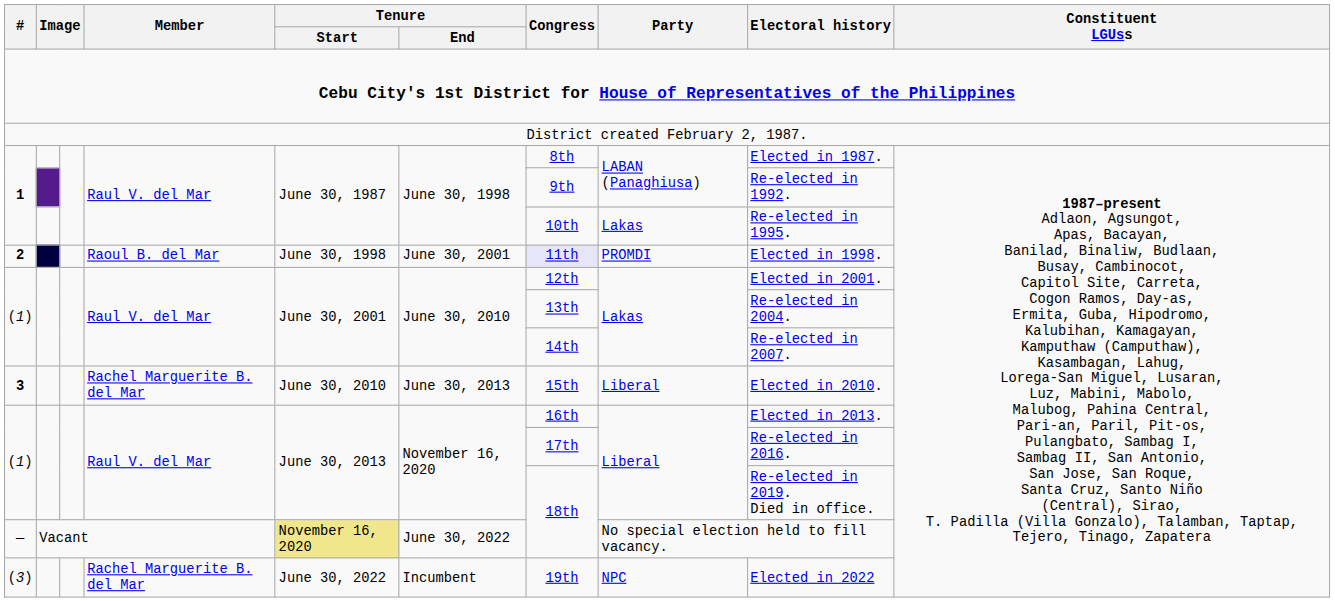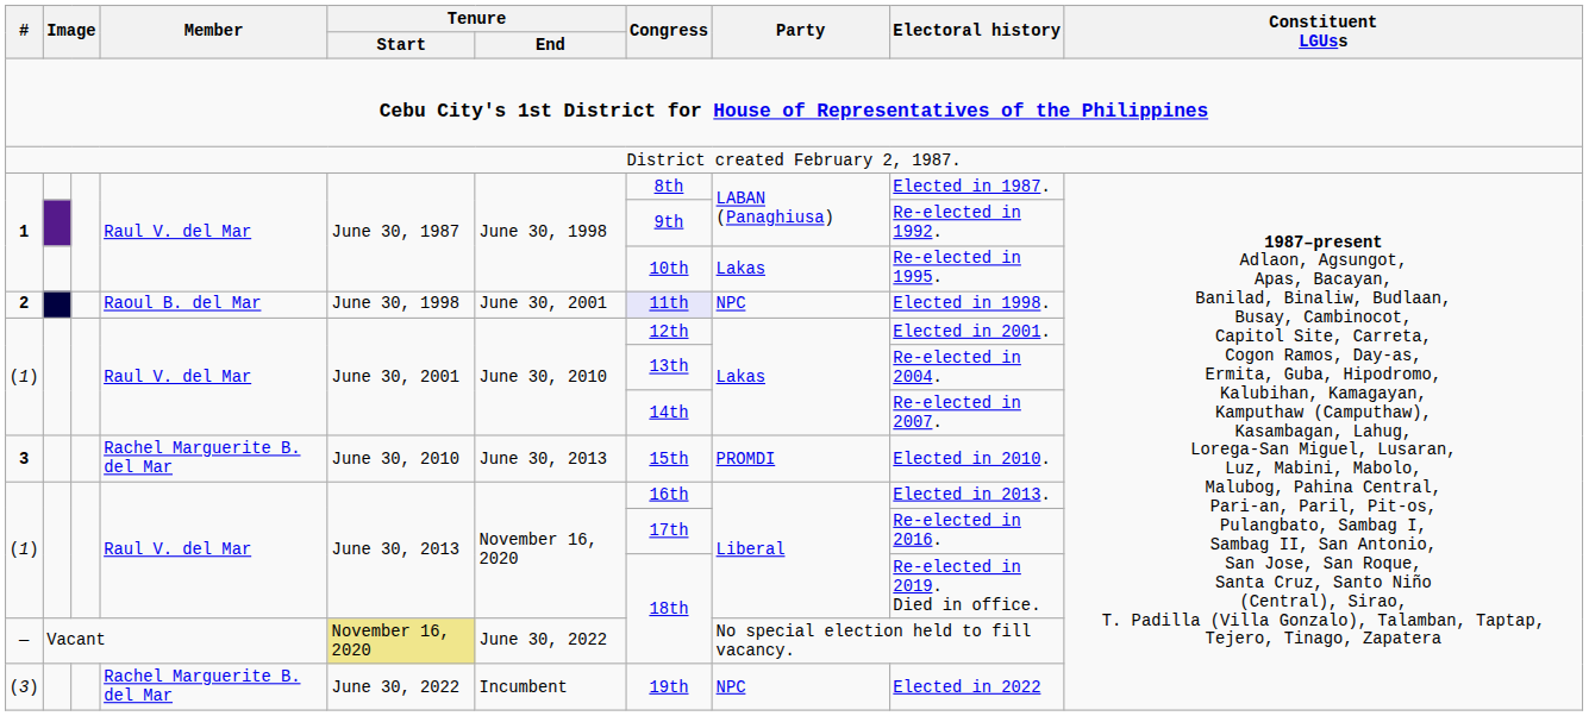2 | Party: PROMDI -> NPC
3 | Party: Liberal -> PROMDI
